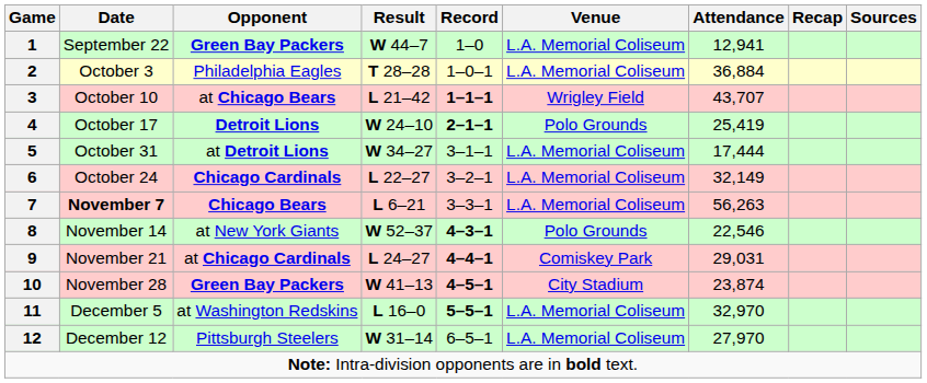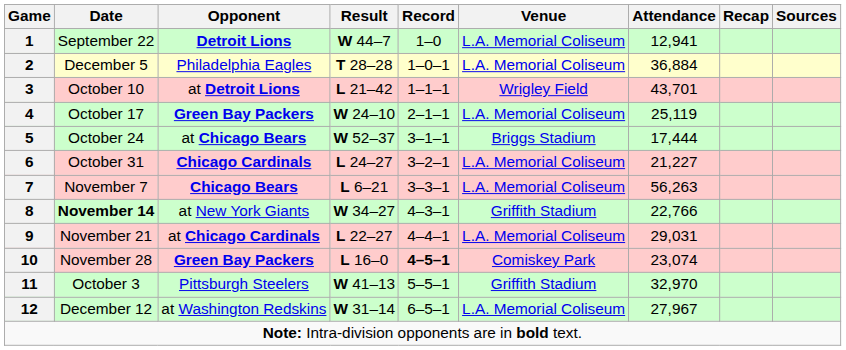1 | Opponent: Green Bay Packers -> Detroit Lions
2 | Date: October 3 -> December 5
3 | Opponent: at Chicago Bears -> at Detroit Lions
3 | Record: bold -> normal
3 | Attendance: 43,707 -> 43,701
4 | Opponent: Detroit Lions -> Green Bay Packers
4 | Record: bold -> normal
4 | Venue: Polo Grounds -> L.A. Memorial Coliseum
4 | Attendance: 25,419 -> 25,119
5 | Date: October 31 -> October 24
5 | Opponent: at Detroit Lions -> at Chicago Bears
5 | Result: W 34–27 -> W 52–37
5 | Venue: L.A. Memorial Coliseum -> Briggs Stadium
6 | Date: October 24 -> October 31
6 | Result: L 22–27 -> L 24–27
6 | Attendance: 32,149 -> 21,227
7 | Date: bold -> normal
8 | Date: normal -> bold
8 | Result: W 52–37 -> W 34–27
8 | Record: bold -> normal
8 | Venue: Polo Grounds -> Griffith Stadium
8 | Attendance: 22,546 -> 22,766
9 | Result: L 24–27 -> L 22–27
9 | Record: bold -> normal
9 | Venue: Comiskey Park -> L.A. Memorial Coliseum
10 | Result: W 41–13 -> L 16–0
10 | Venue: City Stadium -> Comiskey Park
10 | Attendance: 23,874 -> 23,074
11 | Date: December 5 -> October 3
11 | Opponent: at Washington Redskins -> Pittsburgh Steelers
11 | Result: L 16–0 -> W 41–13
11 | Record: bold -> normal
11 | Venue: L.A. Memorial Coliseum -> Griffith Stadium
12 | Opponent: Pittsburgh Steelers -> at Washington Redskins
12 | Attendance: 27,970 -> 27,967
